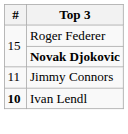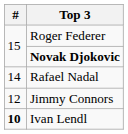+ row: 14 | Rafael Nadal
Jimmy Connors | #: 11 -> 12
